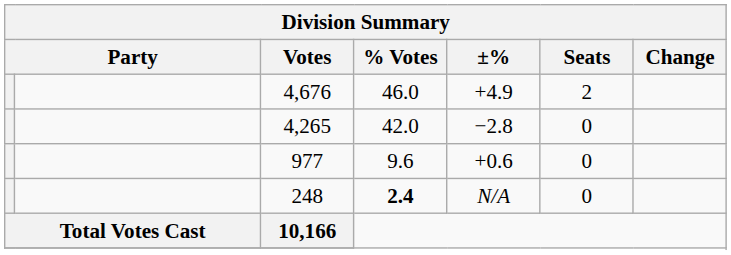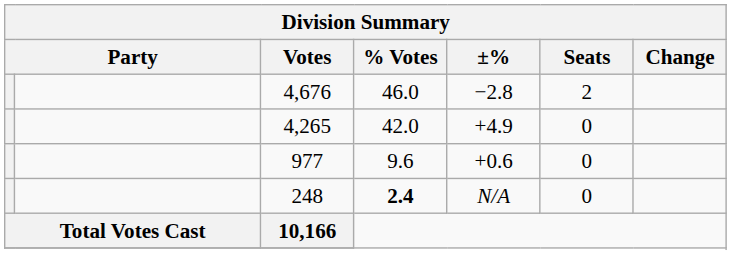4,676 | ±%: +4.9 -> −2.8
4,265 | ±%: −2.8 -> +4.9
